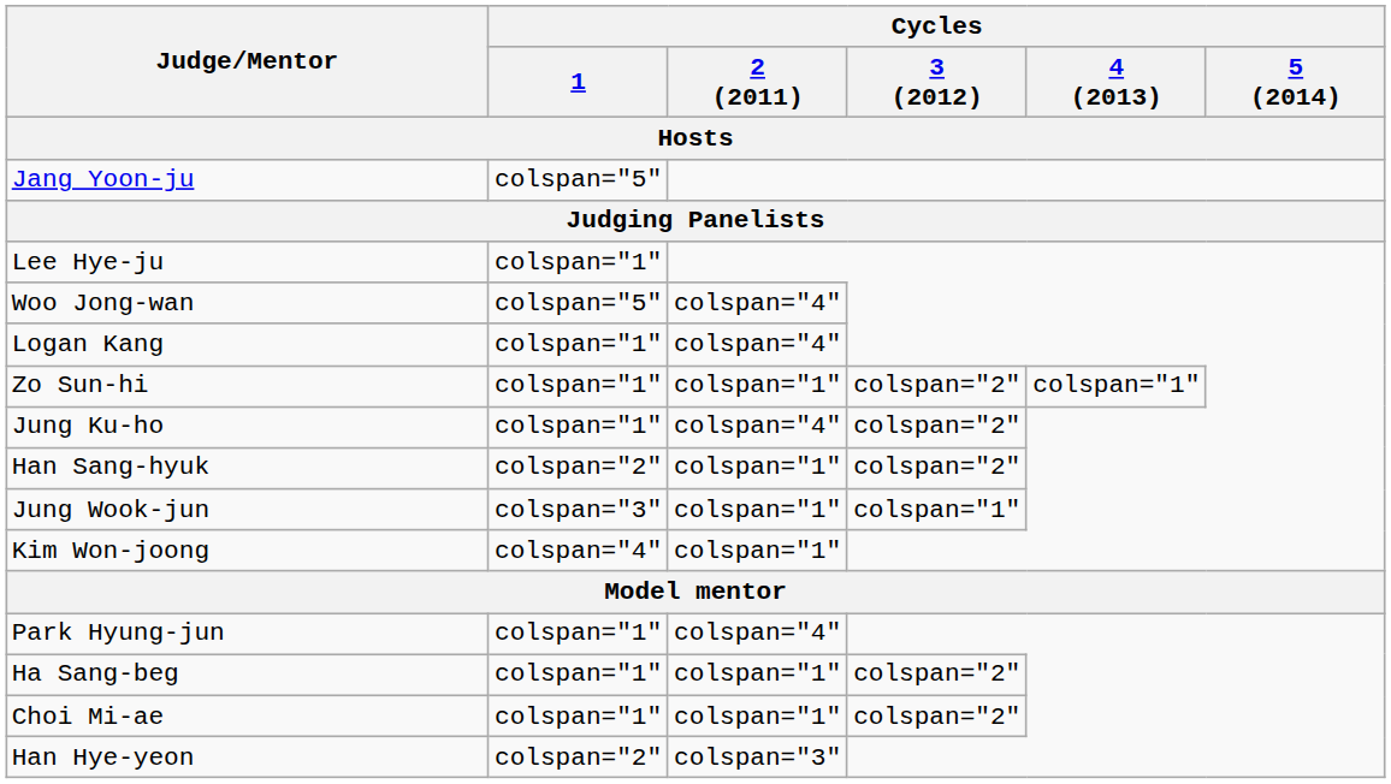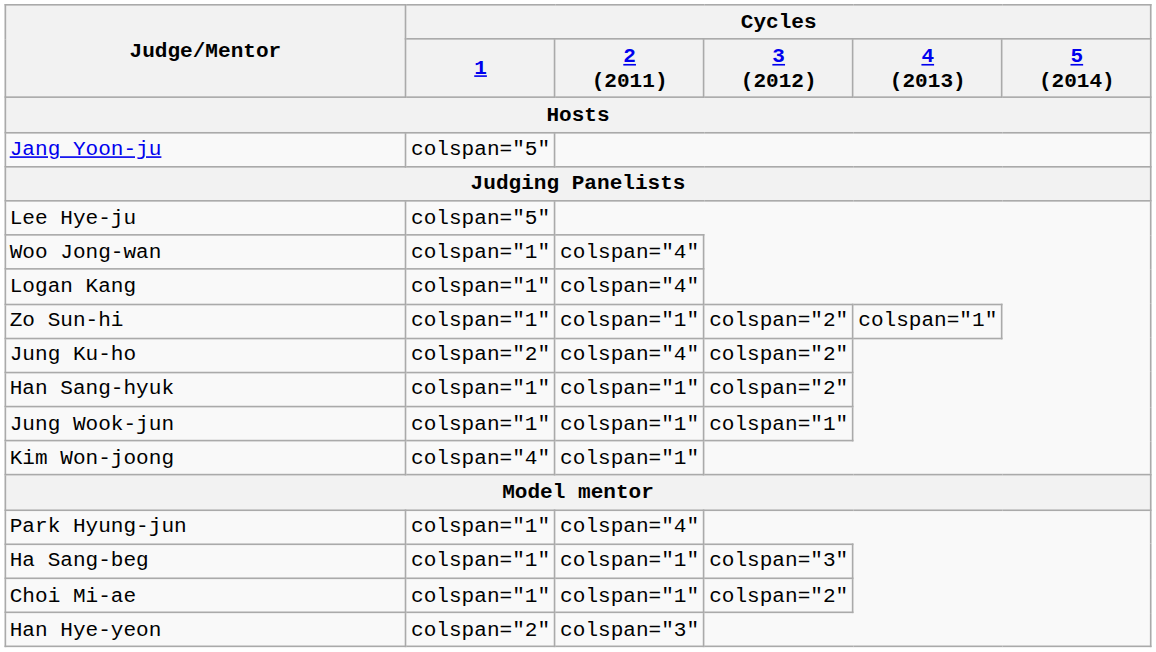Lee Hye-ju | Cycles / 1 / Hosts: colspan="1" -> colspan="5"
Woo Jong-wan | Cycles / 1 / Hosts: colspan="5" -> colspan="1"
Jung Ku-ho | Cycles / 1 / Hosts: colspan="1" -> colspan="2"
Han Sang-hyuk | Cycles / 1 / Hosts: colspan="2" -> colspan="1"
Jung Wook-jun | Cycles / 1 / Hosts: colspan="3" -> colspan="1"
Ha Sang-beg | Cycles / 3 (2012) / Hosts: colspan="2" -> colspan="3"
